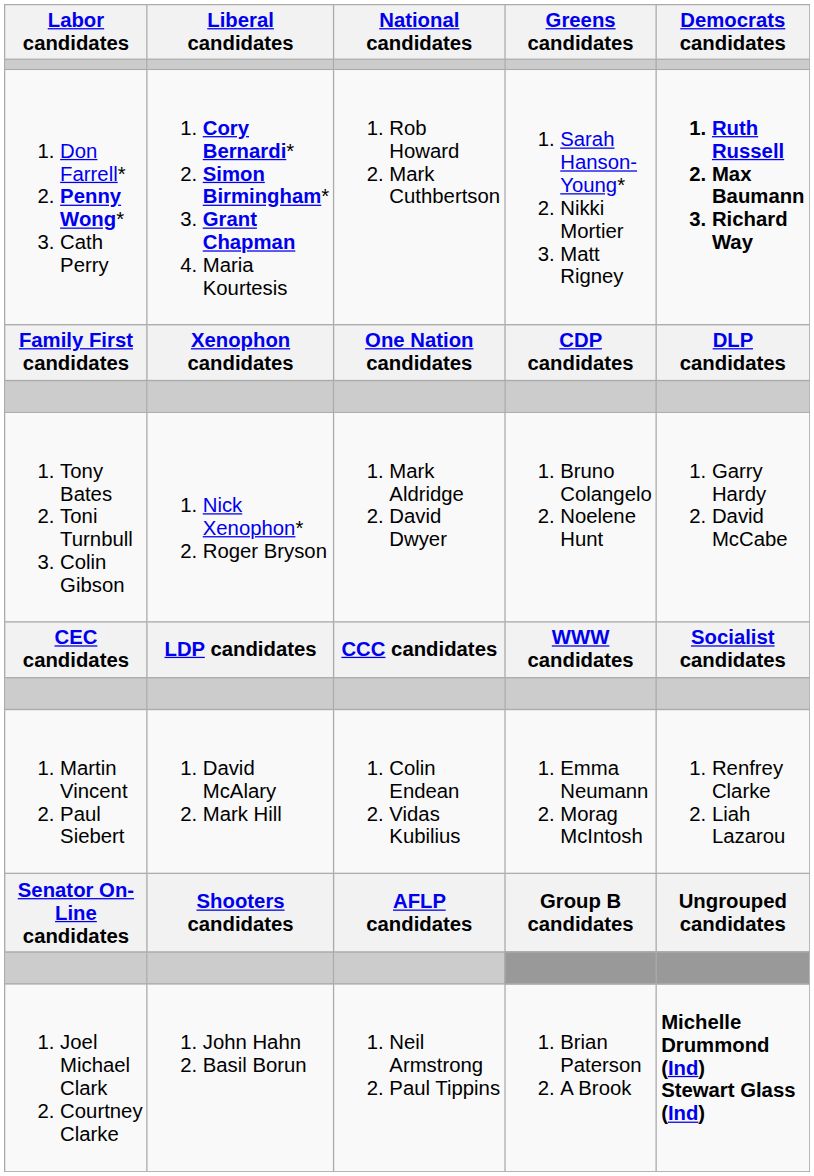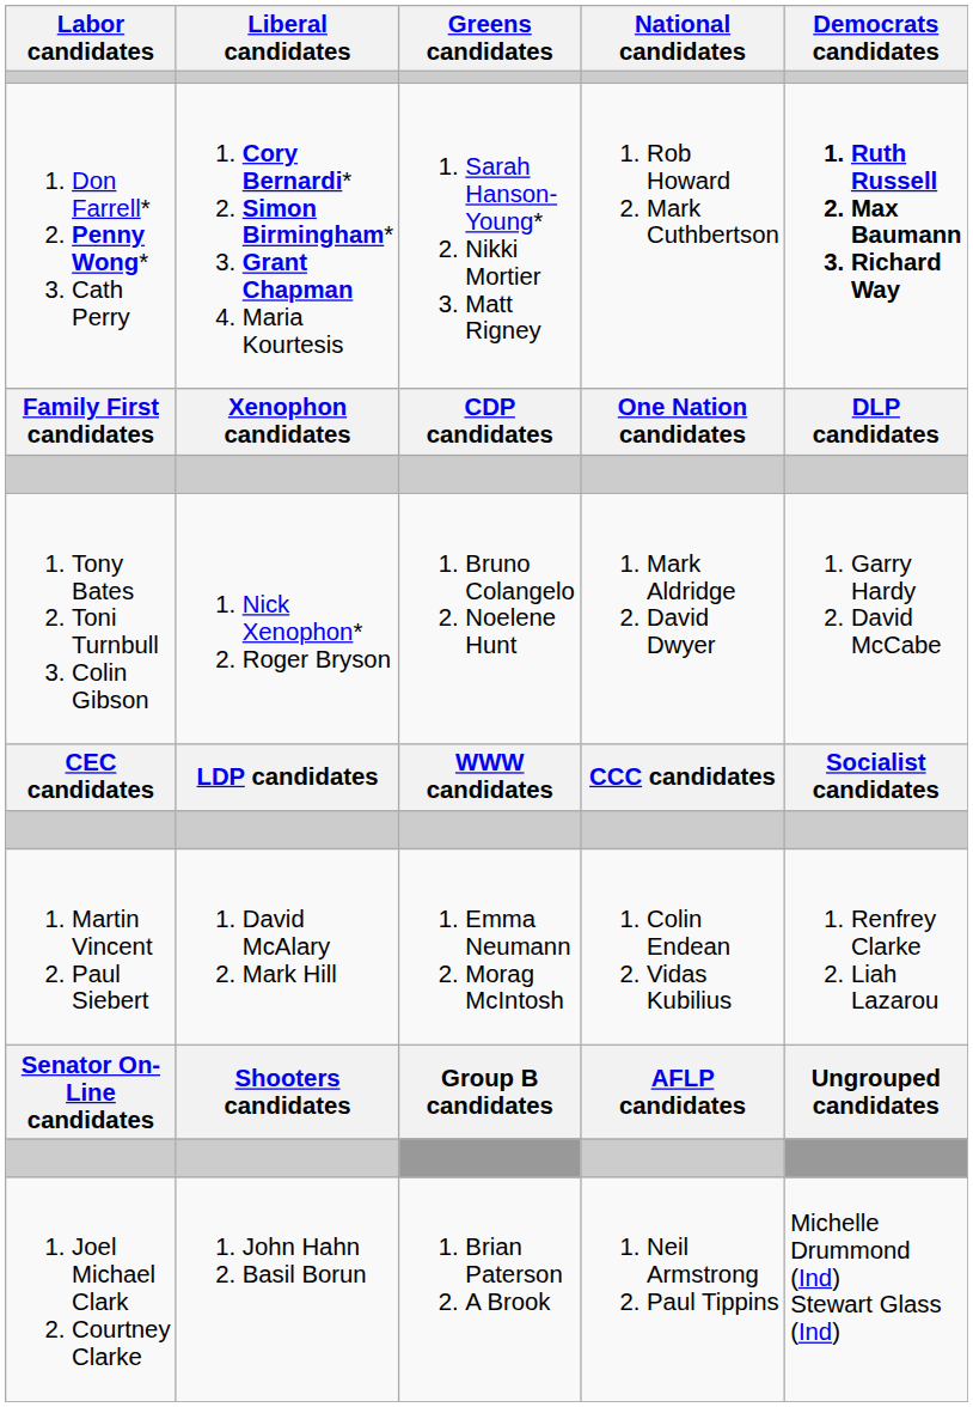columns swapped: National candidates <-> Greens candidates
Joel Michael Clark Courtney Clarke | Democrats candidates: bold -> normal
